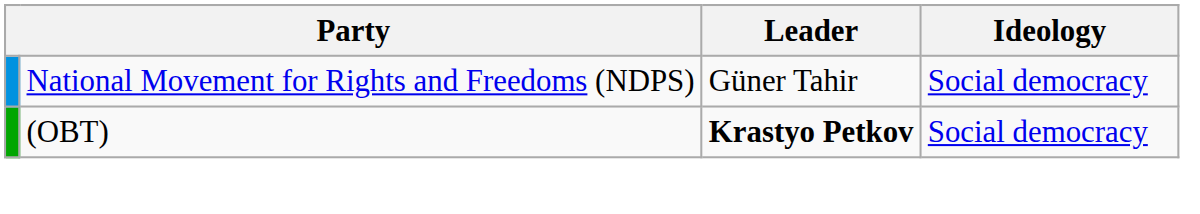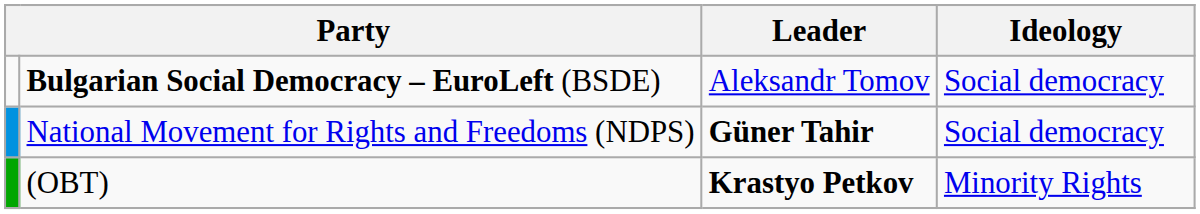+ row: Bulgarian Social Democracy – EuroLeft (BSDE) | Aleksandr Tomov | Social democracy
National Movement for Rights and Freedoms (NDPS) | Leader: normal -> bold
(OBT) | Ideology: Social democracy -> Minority Rights
